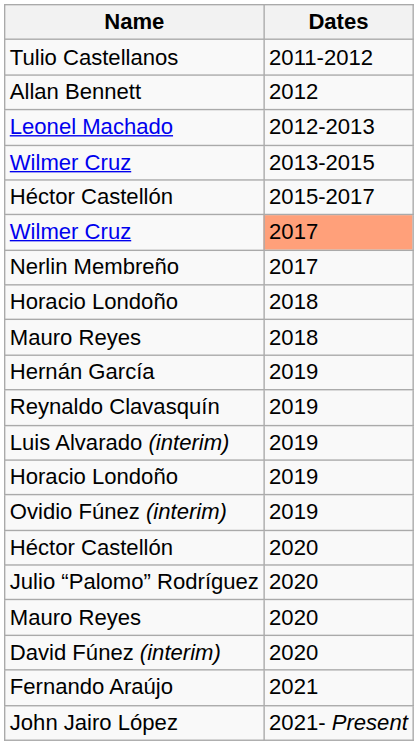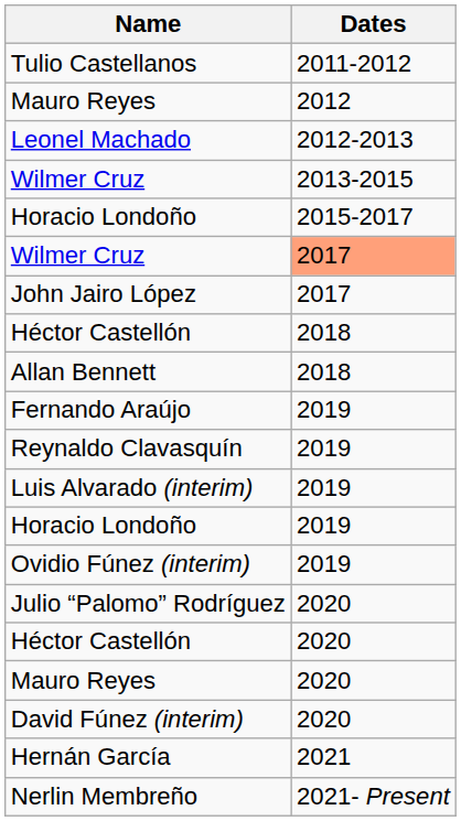row 3 | Name: Allan Bennett -> Mauro Reyes
row 6 | Name: Héctor Castellón -> Horacio Londoño
row 8 | Name: Nerlin Membreño -> John Jairo López
row 9 | Name: Horacio Londoño -> Héctor Castellón
row 10 | Name: Mauro Reyes -> Allan Bennett
row 11 | Name: Hernán García -> Fernando Araújo
row 16 | Name: Héctor Castellón -> Julio “Palomo” Rodríguez
row 17 | Name: Julio “Palomo” Rodríguez -> Héctor Castellón
row 20 | Name: Fernando Araújo -> Hernán García
row 21 | Name: John Jairo López -> Nerlin Membreño
